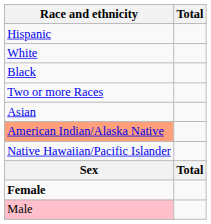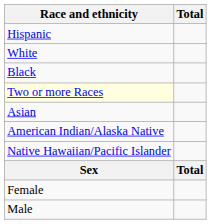Two or more Races | Race and ethnicity: no background -> lightyellow background
American Indian/Alaska Native | Race and ethnicity: lightsalmon background -> no background
Female | Race and ethnicity: bold -> normal
Male | Race and ethnicity: pink background -> no background
